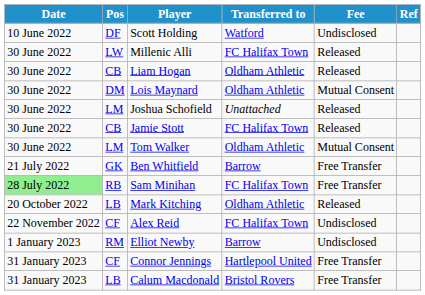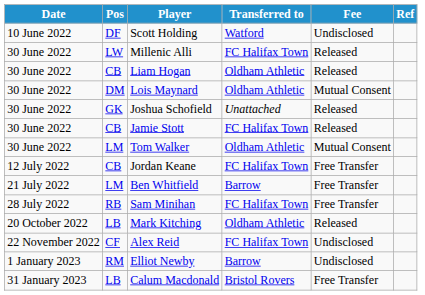Joshua Schofield | Pos: LM -> GK
+ row: 12 July 2022 | CB | Jordan Keane | FC Halifax Town | Free Transfer
Ben Whitfield | Pos: GK -> LM
Sam Minihan | Date: lightgreen background -> no background
- row: 31 January 2023 | CF | Connor Jennings | Hartlepool United | Free Transfer
